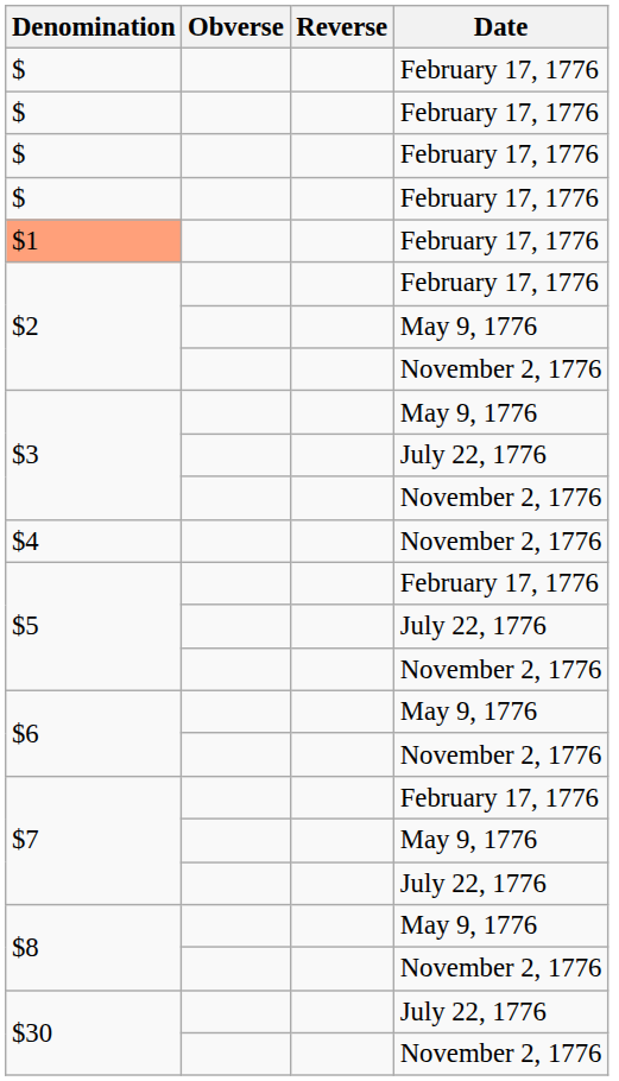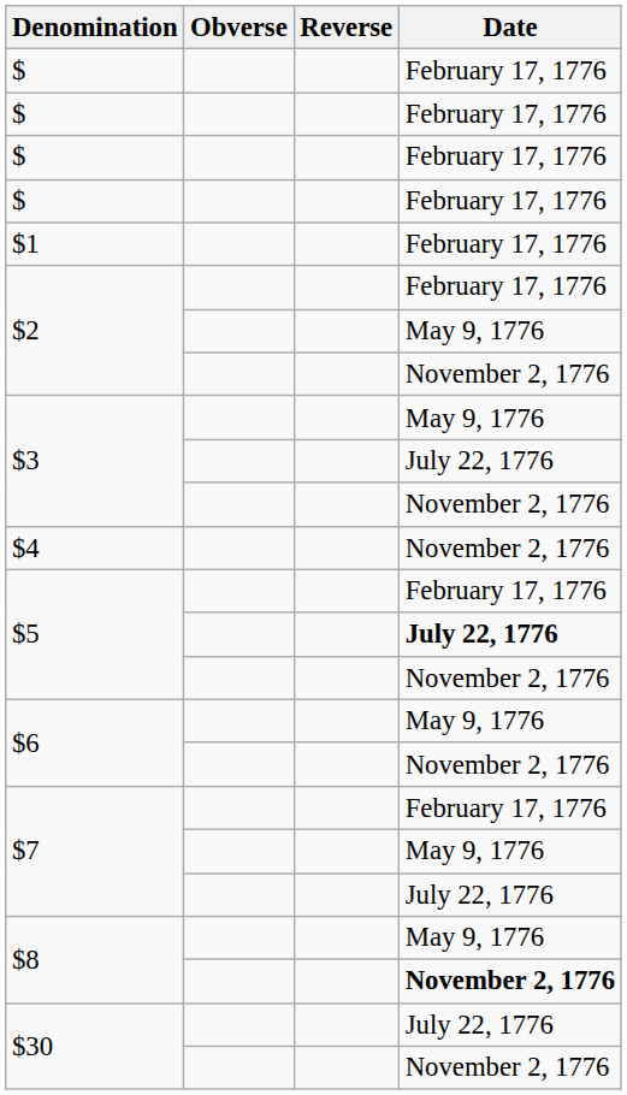$1 | Denomination: lightsalmon background -> no background
$5 / July 22, 1776 | Date: normal -> bold
$8 / November 2, 1776 | Date: normal -> bold
